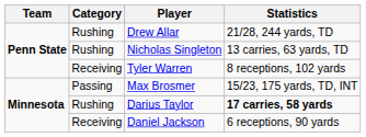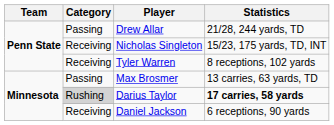Drew Allar | Category: Rushing -> Passing
Nicholas Singleton | Category: Rushing -> Receiving
Nicholas Singleton | Statistics: 13 carries, 63 yards, TD -> 15/23, 175 yards, TD, INT
Max Brosmer | Statistics: 15/23, 175 yards, TD, INT -> 13 carries, 63 yards, TD
Darius Taylor | Category: no background -> lightgrey background
